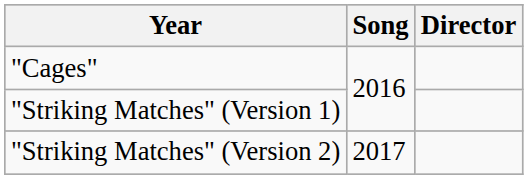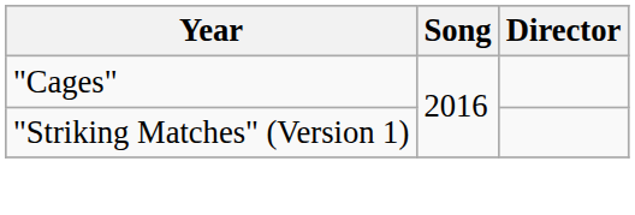- row: "Striking Matches" (Version 2) | 2017
